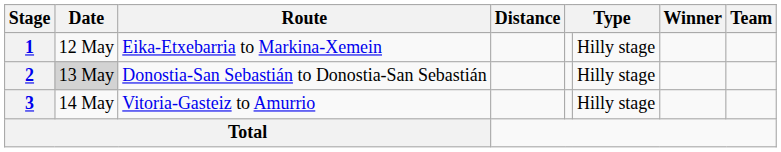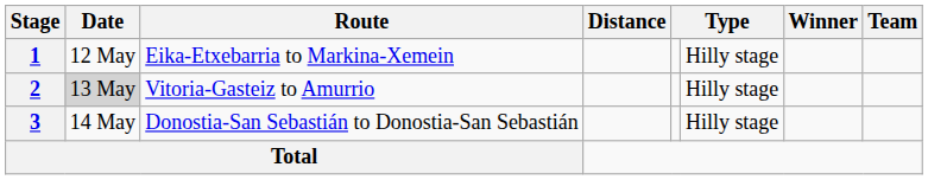2 | Route: Donostia-San Sebastián to Donostia-San Sebastián -> Vitoria-Gasteiz to Amurrio
3 | Route: Vitoria-Gasteiz to Amurrio -> Donostia-San Sebastián to Donostia-San Sebastián
